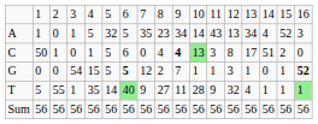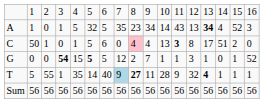A | column 14: normal -> bold
C | column 9: no background -> pink background
C | column 10: bold -> normal
C | column 11: lightgreen background -> no background
C | column 12: normal -> bold
G | column 4: normal -> bold
G | column 6: normal -> bold
G | column 7: bold -> normal
G | column 17: bold -> normal
T | column 7: lightgreen background -> no background
T | column 8: no background -> lightblue background
T | column 9: normal -> bold
T | column 14: normal -> bold
T | column 17: lightgreen background -> no background
